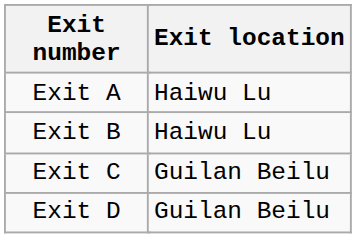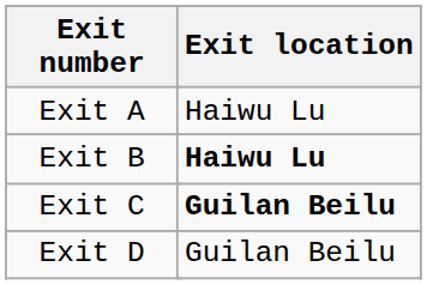Exit B | Exit location: normal -> bold
Exit C | Exit location: normal -> bold
